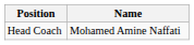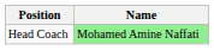Head Coach | Name: no background -> lightgreen background
